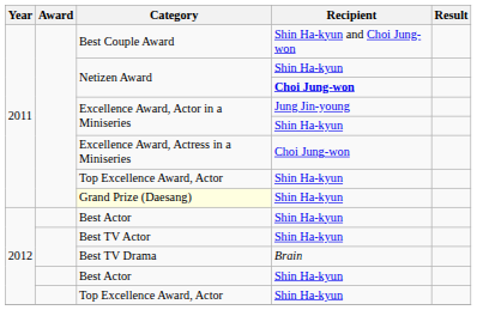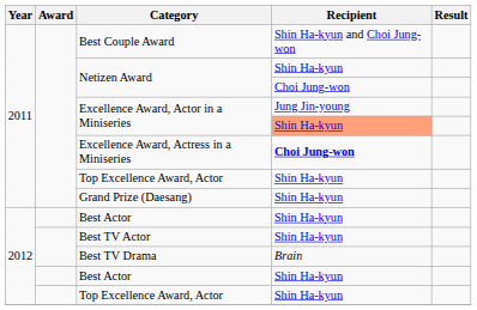Netizen Award / Choi Jung-won | Recipient: bold -> normal
Excellence Award, Actor in a Miniseries / Shin Ha-kyun | Recipient: no background -> lightsalmon background
Excellence Award, Actress in a Miniseries | Recipient: normal -> bold
Grand Prize (Daesang) | Category: lightyellow background -> no background
